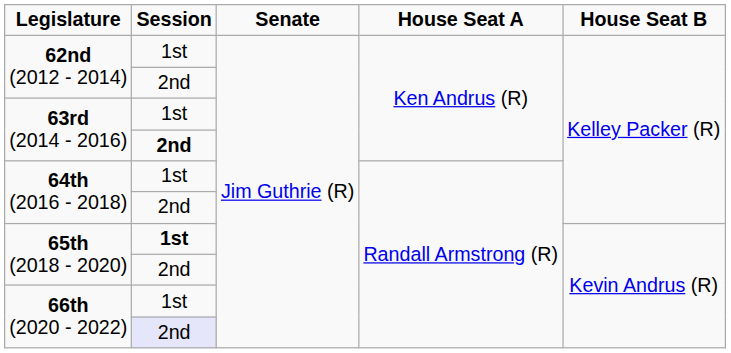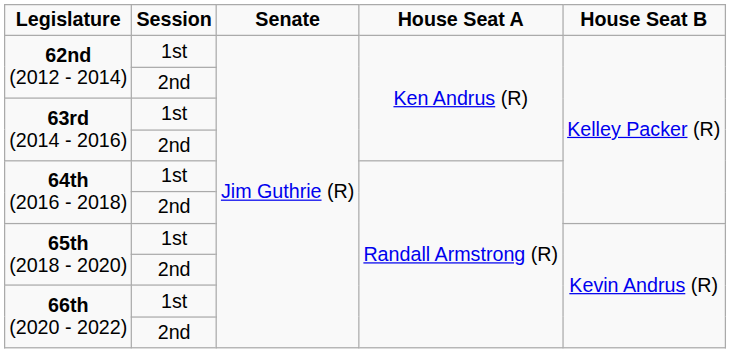63rd (2014 - 2016) / 2nd | Session: bold -> normal
65th (2018 - 2020) / 1st | Session: bold -> normal
66th (2020 - 2022) / 2nd | Session: lavender background -> no background
